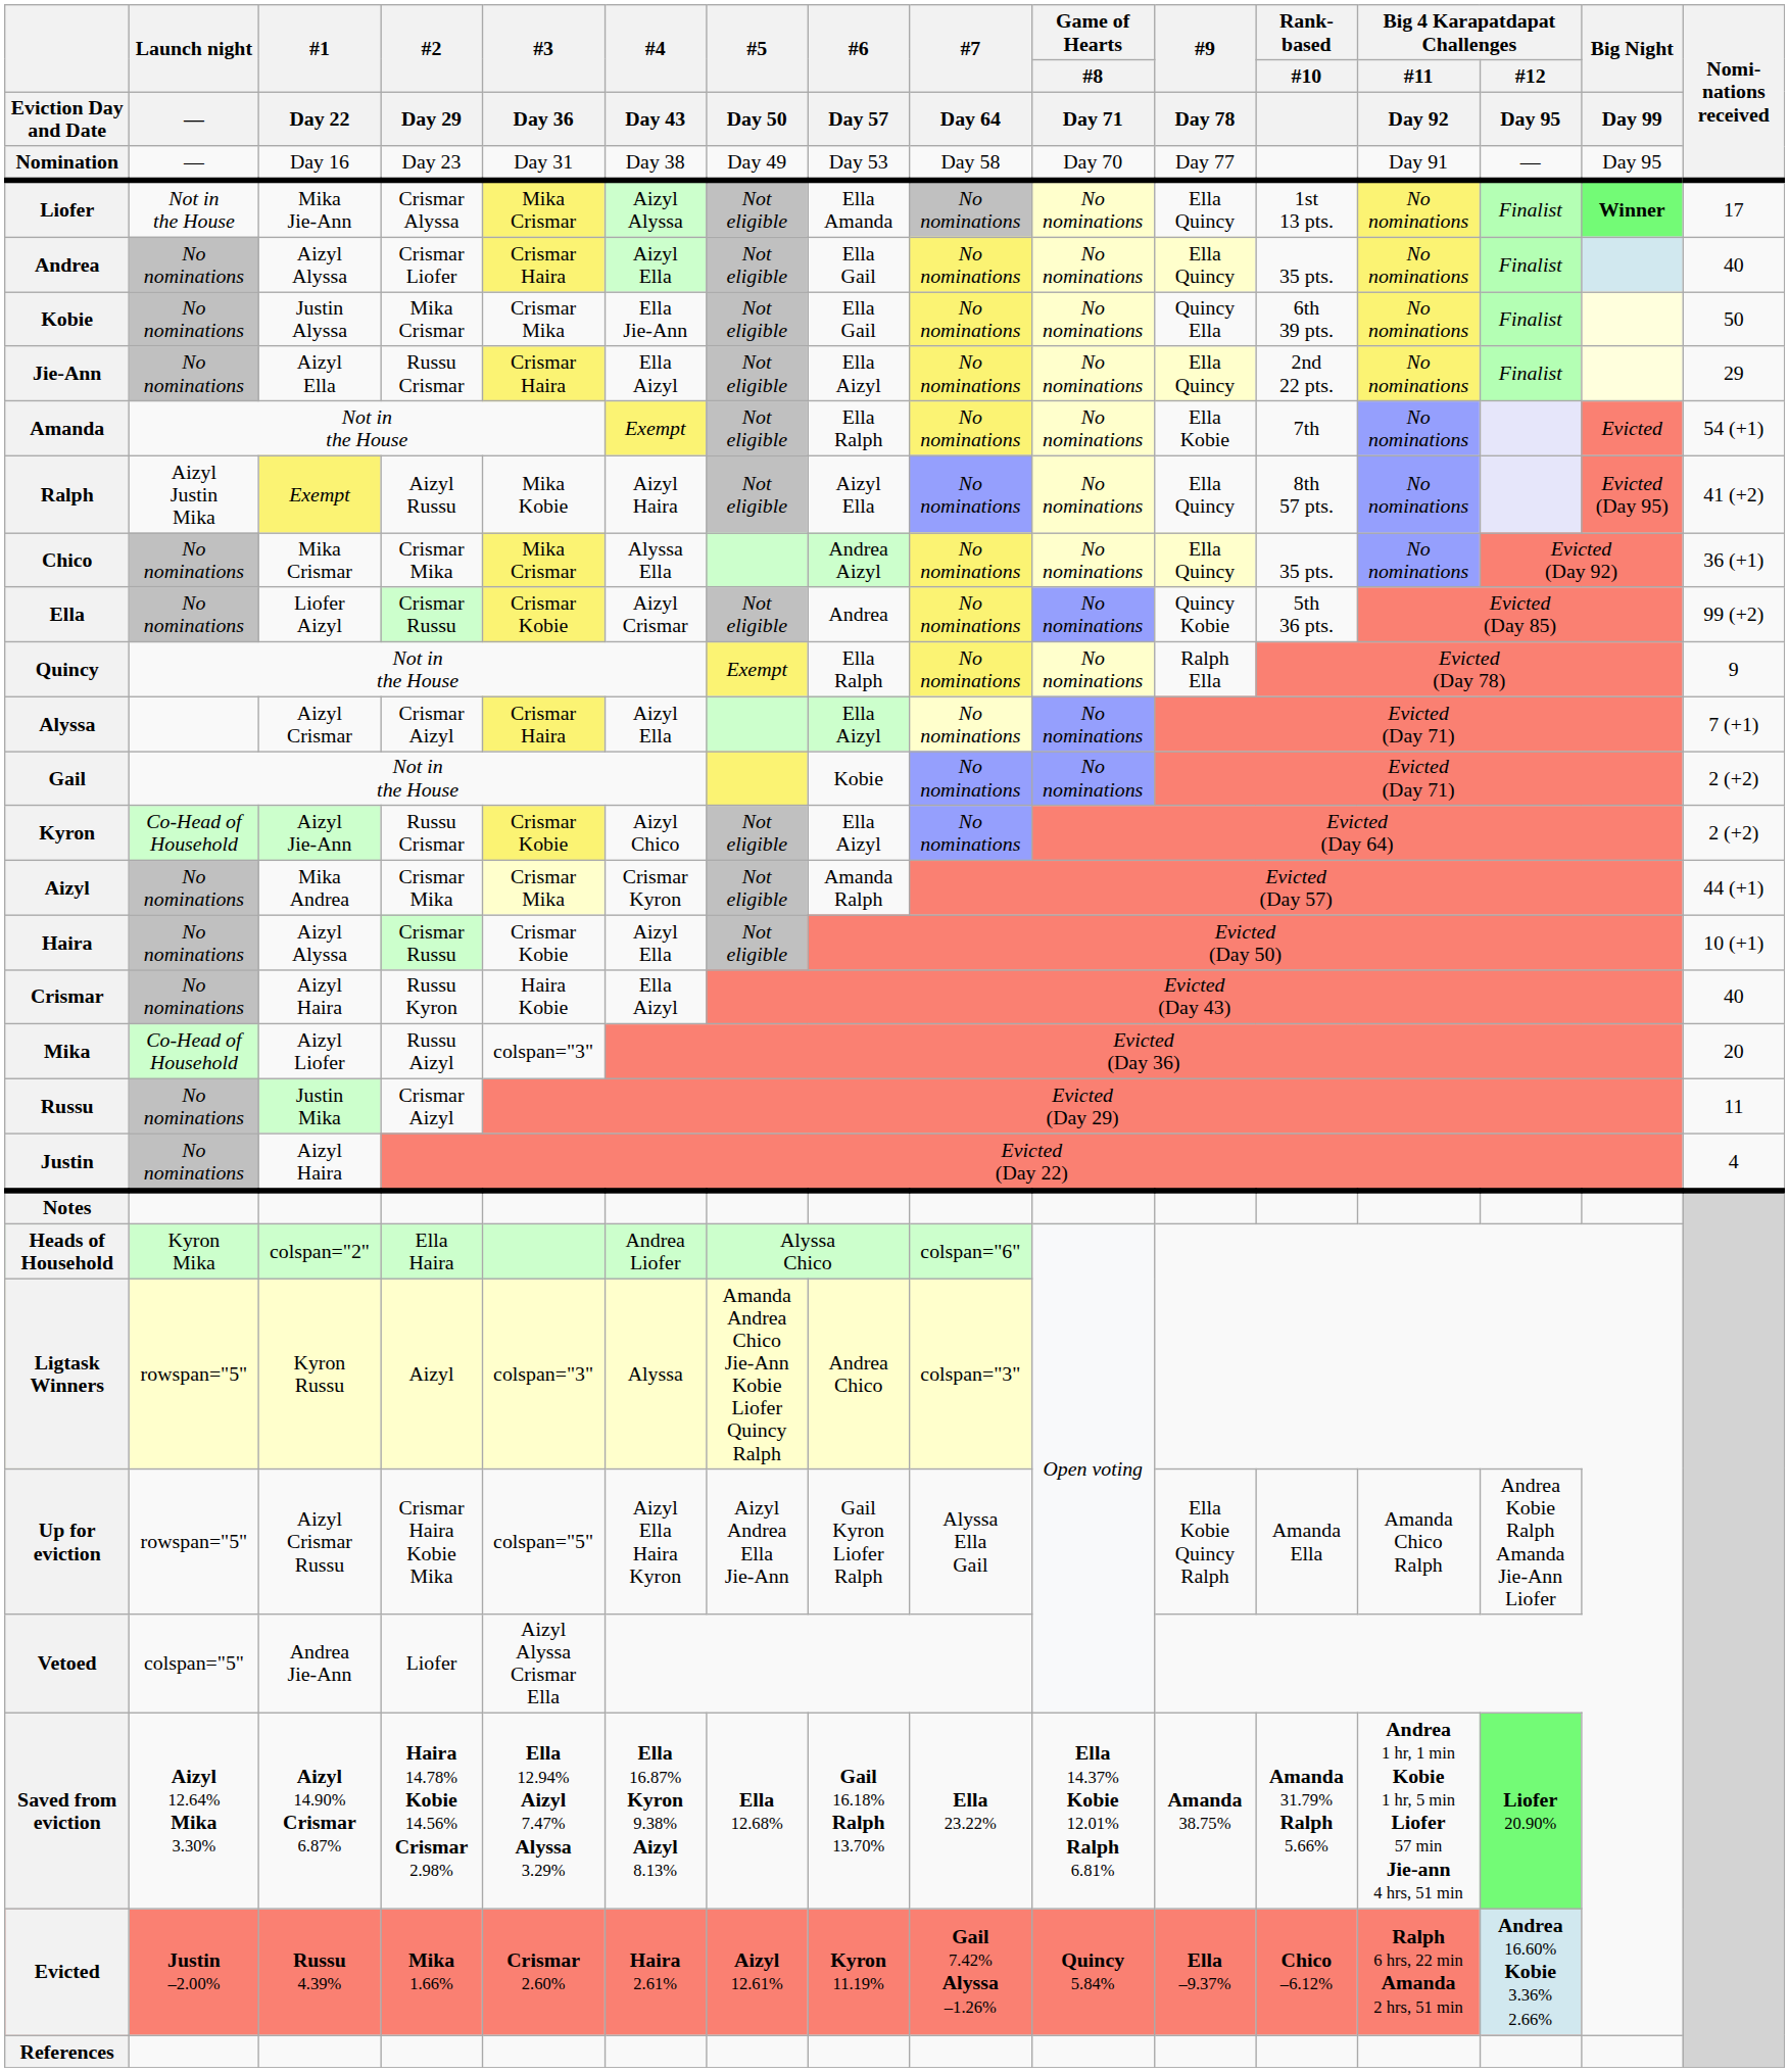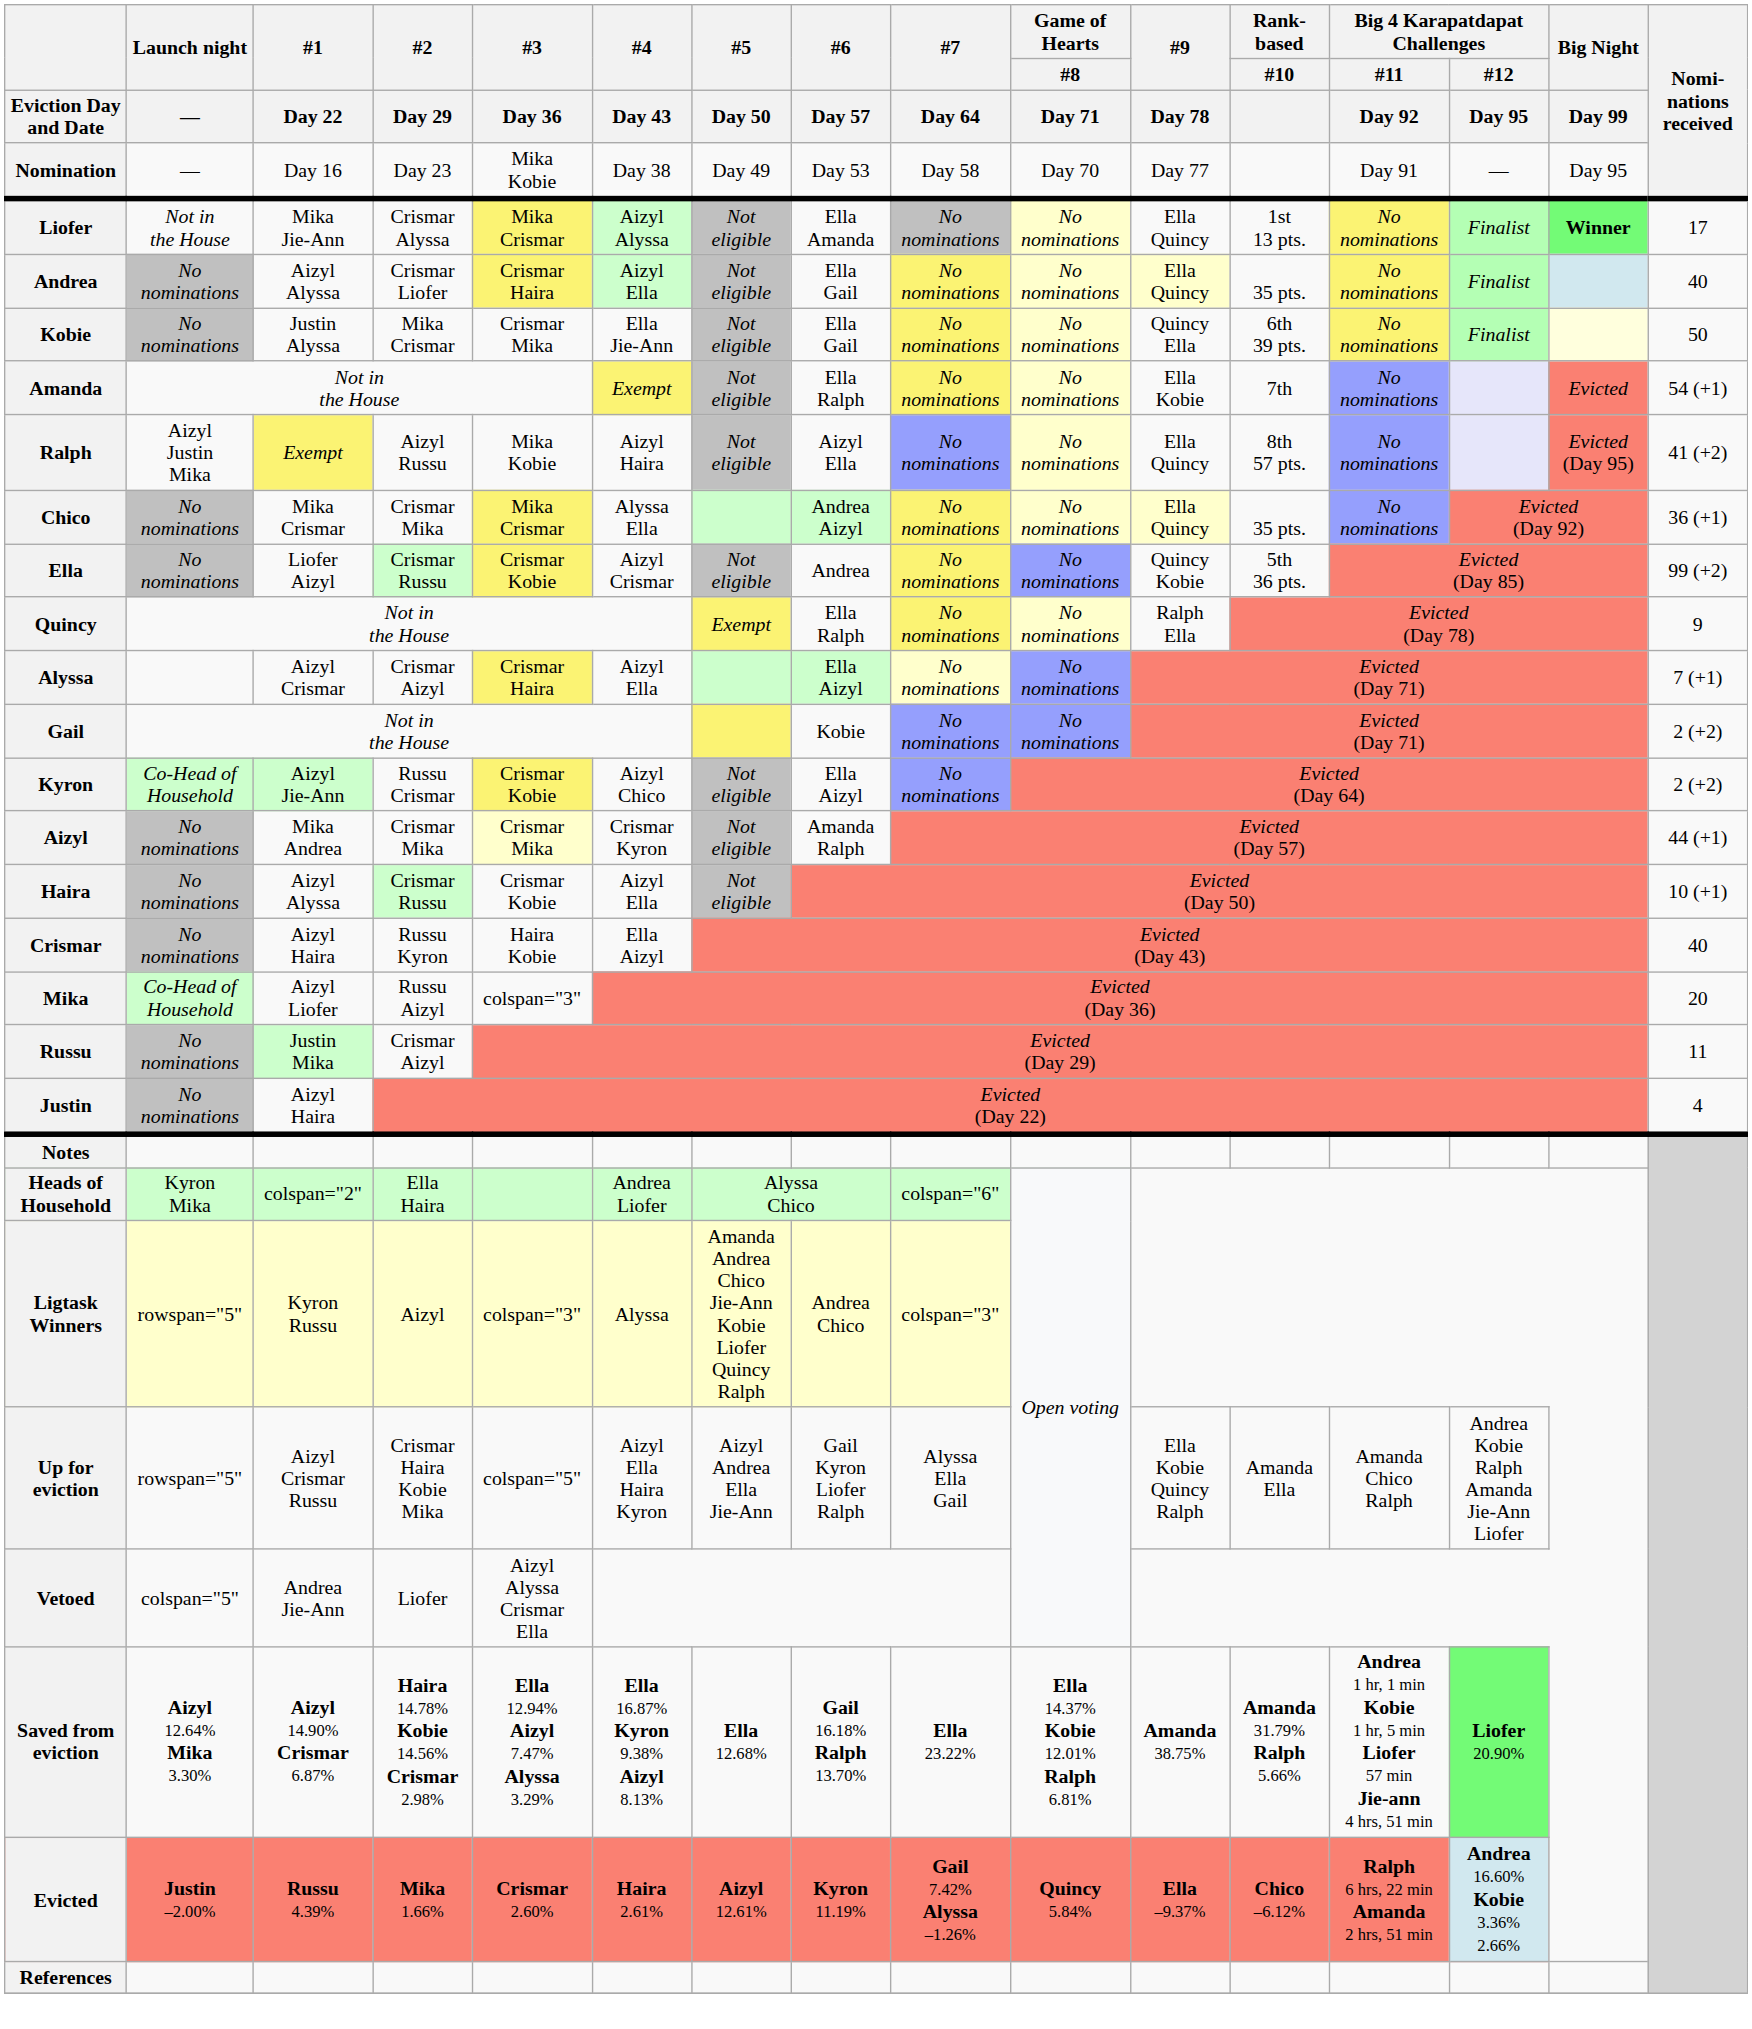Nomination | #3 / Day 36: Day 31 -> Mika Kobie
- row: Jie-Ann | No nominations | Aizyl Ella | Russu Crismar | Crismar Haira | Ella Aizyl | Not eligible | Ella Aizyl | No nominations | No nominations | Ella Quincy | 2nd 22 pts. | No nominations | Finalist | 29
